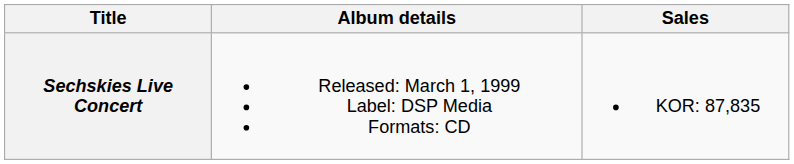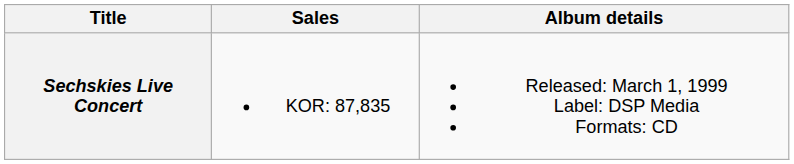columns swapped: Album details <-> Sales
